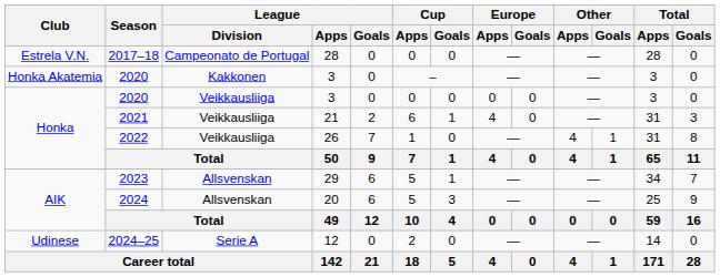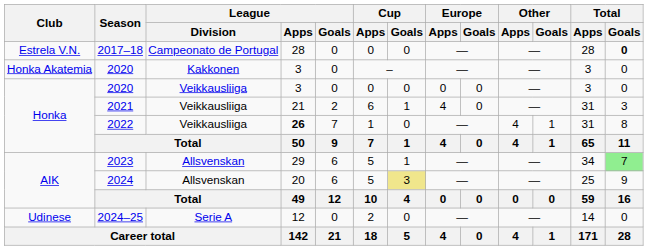2017–18 | Total / Goals: normal -> bold
2022 | League / Apps: normal -> bold
2023 | Total / Goals: no background -> lightgreen background
2024 | Cup / Goals: no background -> khaki background
